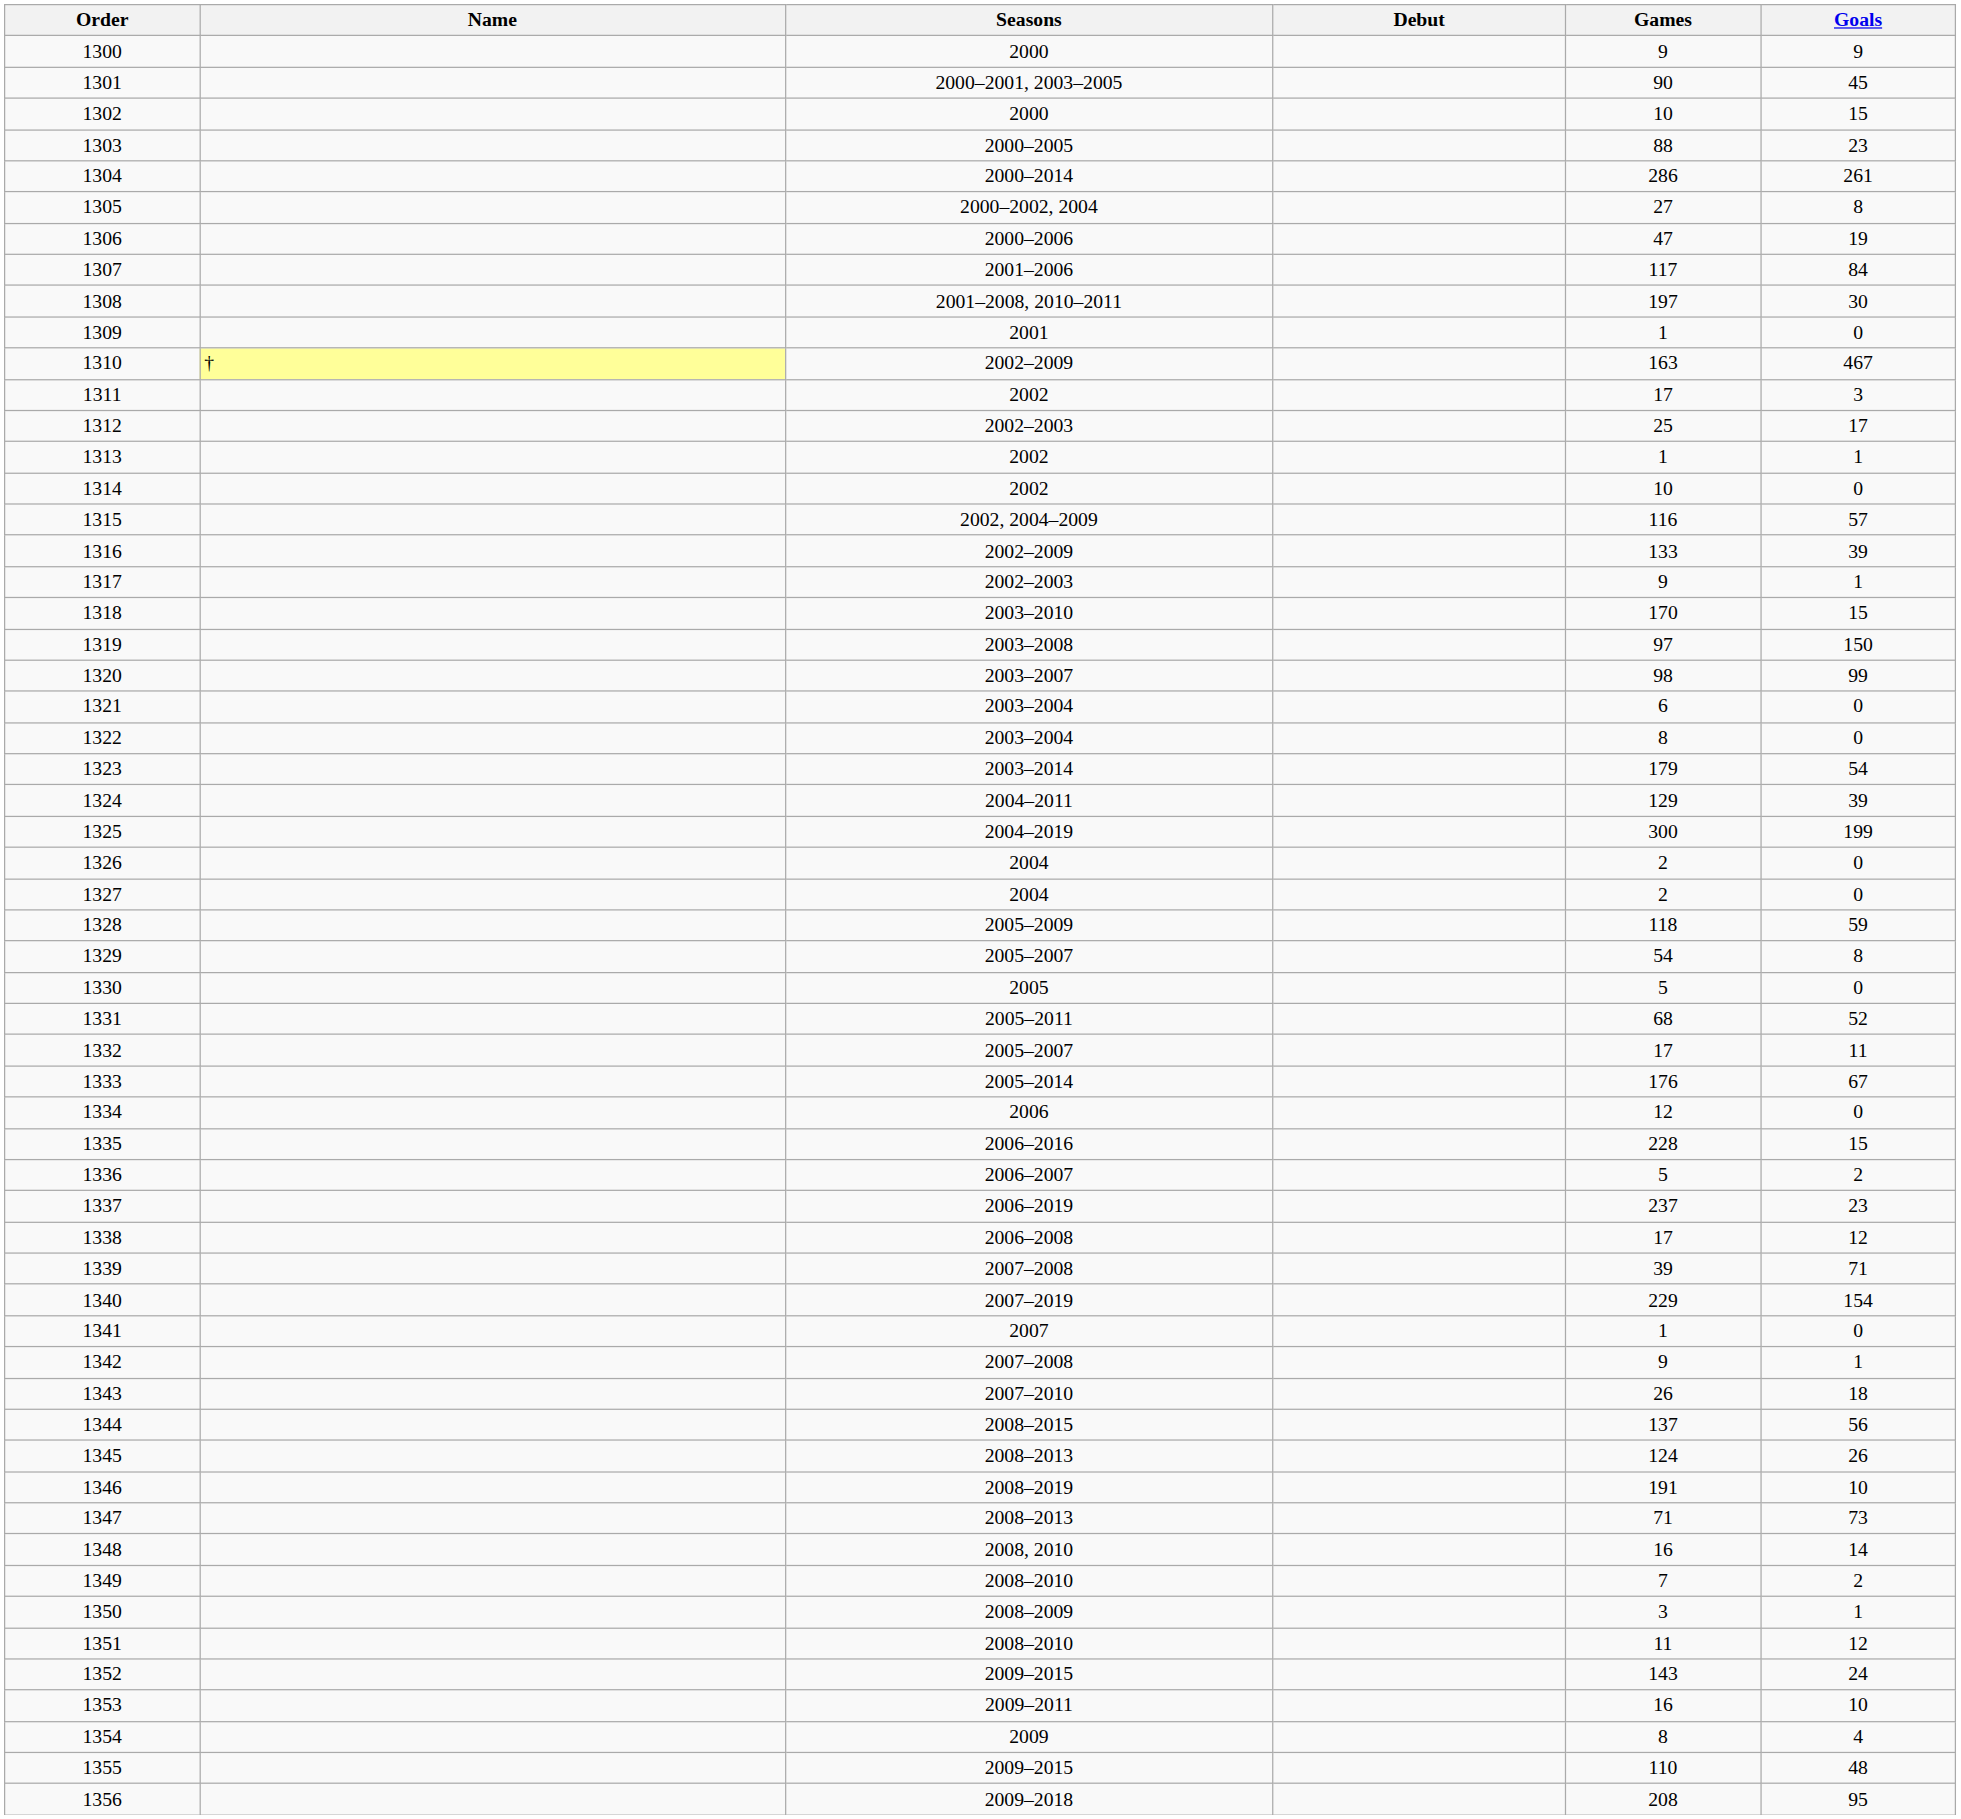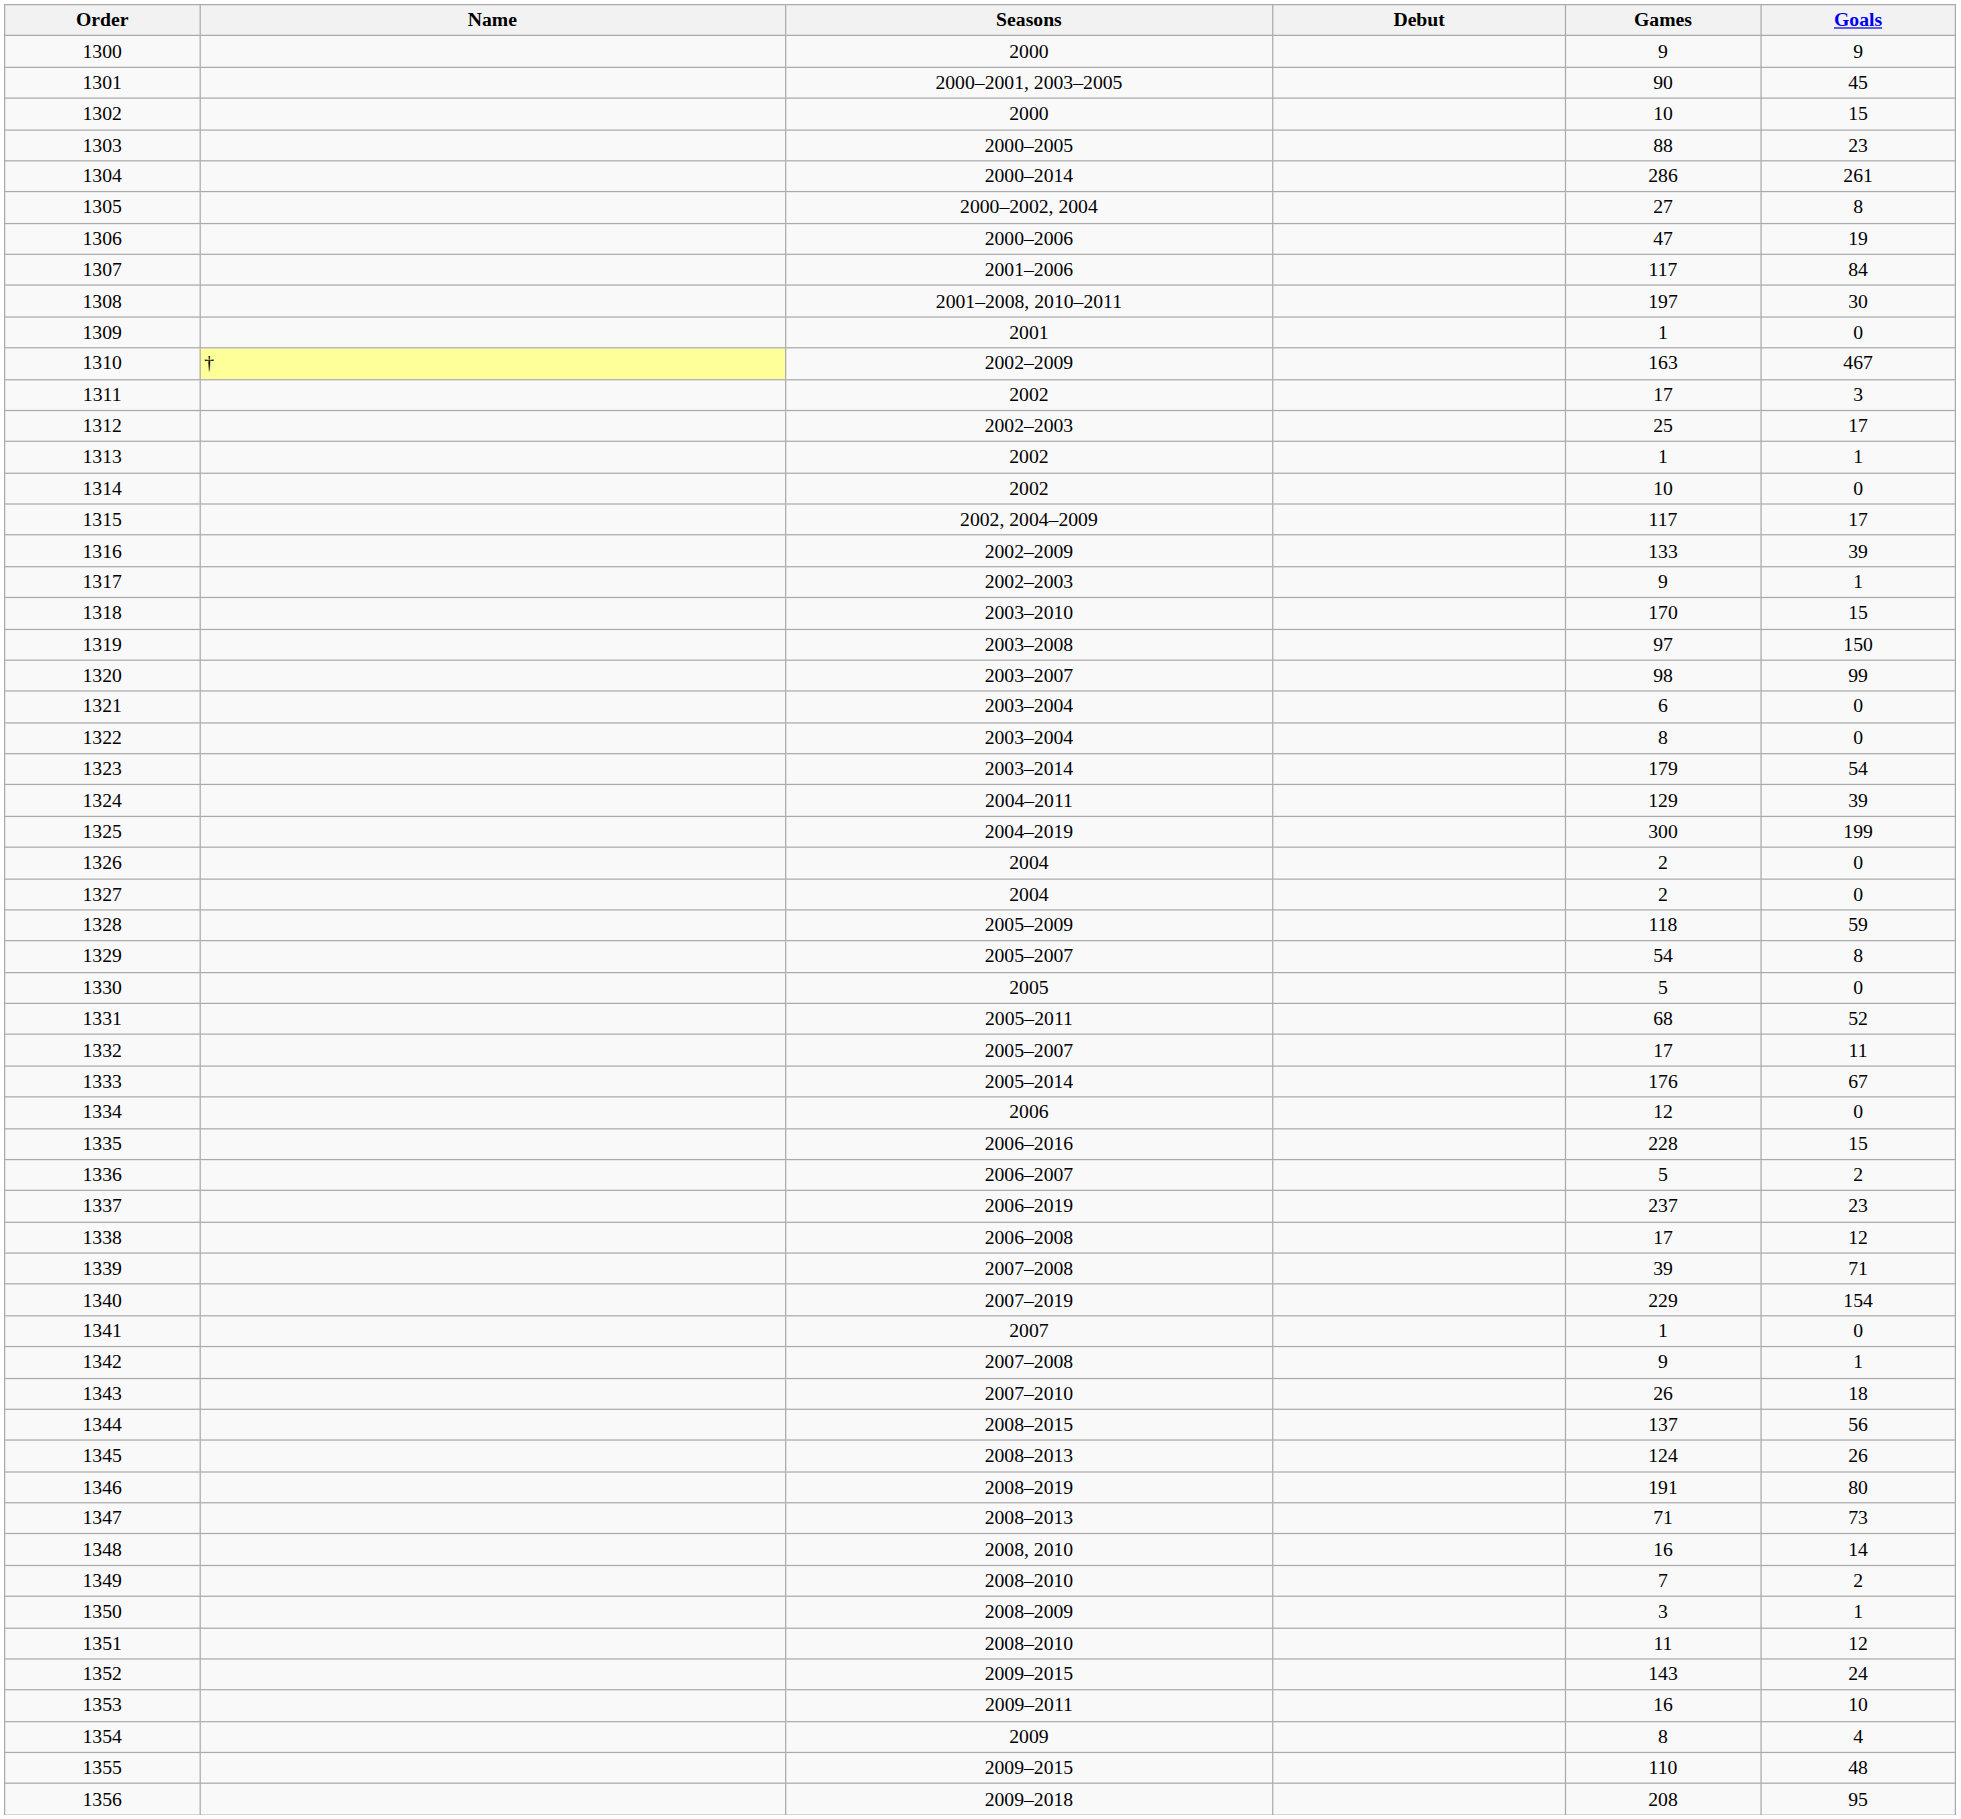1315 | Games: 116 -> 117
1315 | Goals: 57 -> 17
1346 | Goals: 10 -> 80
